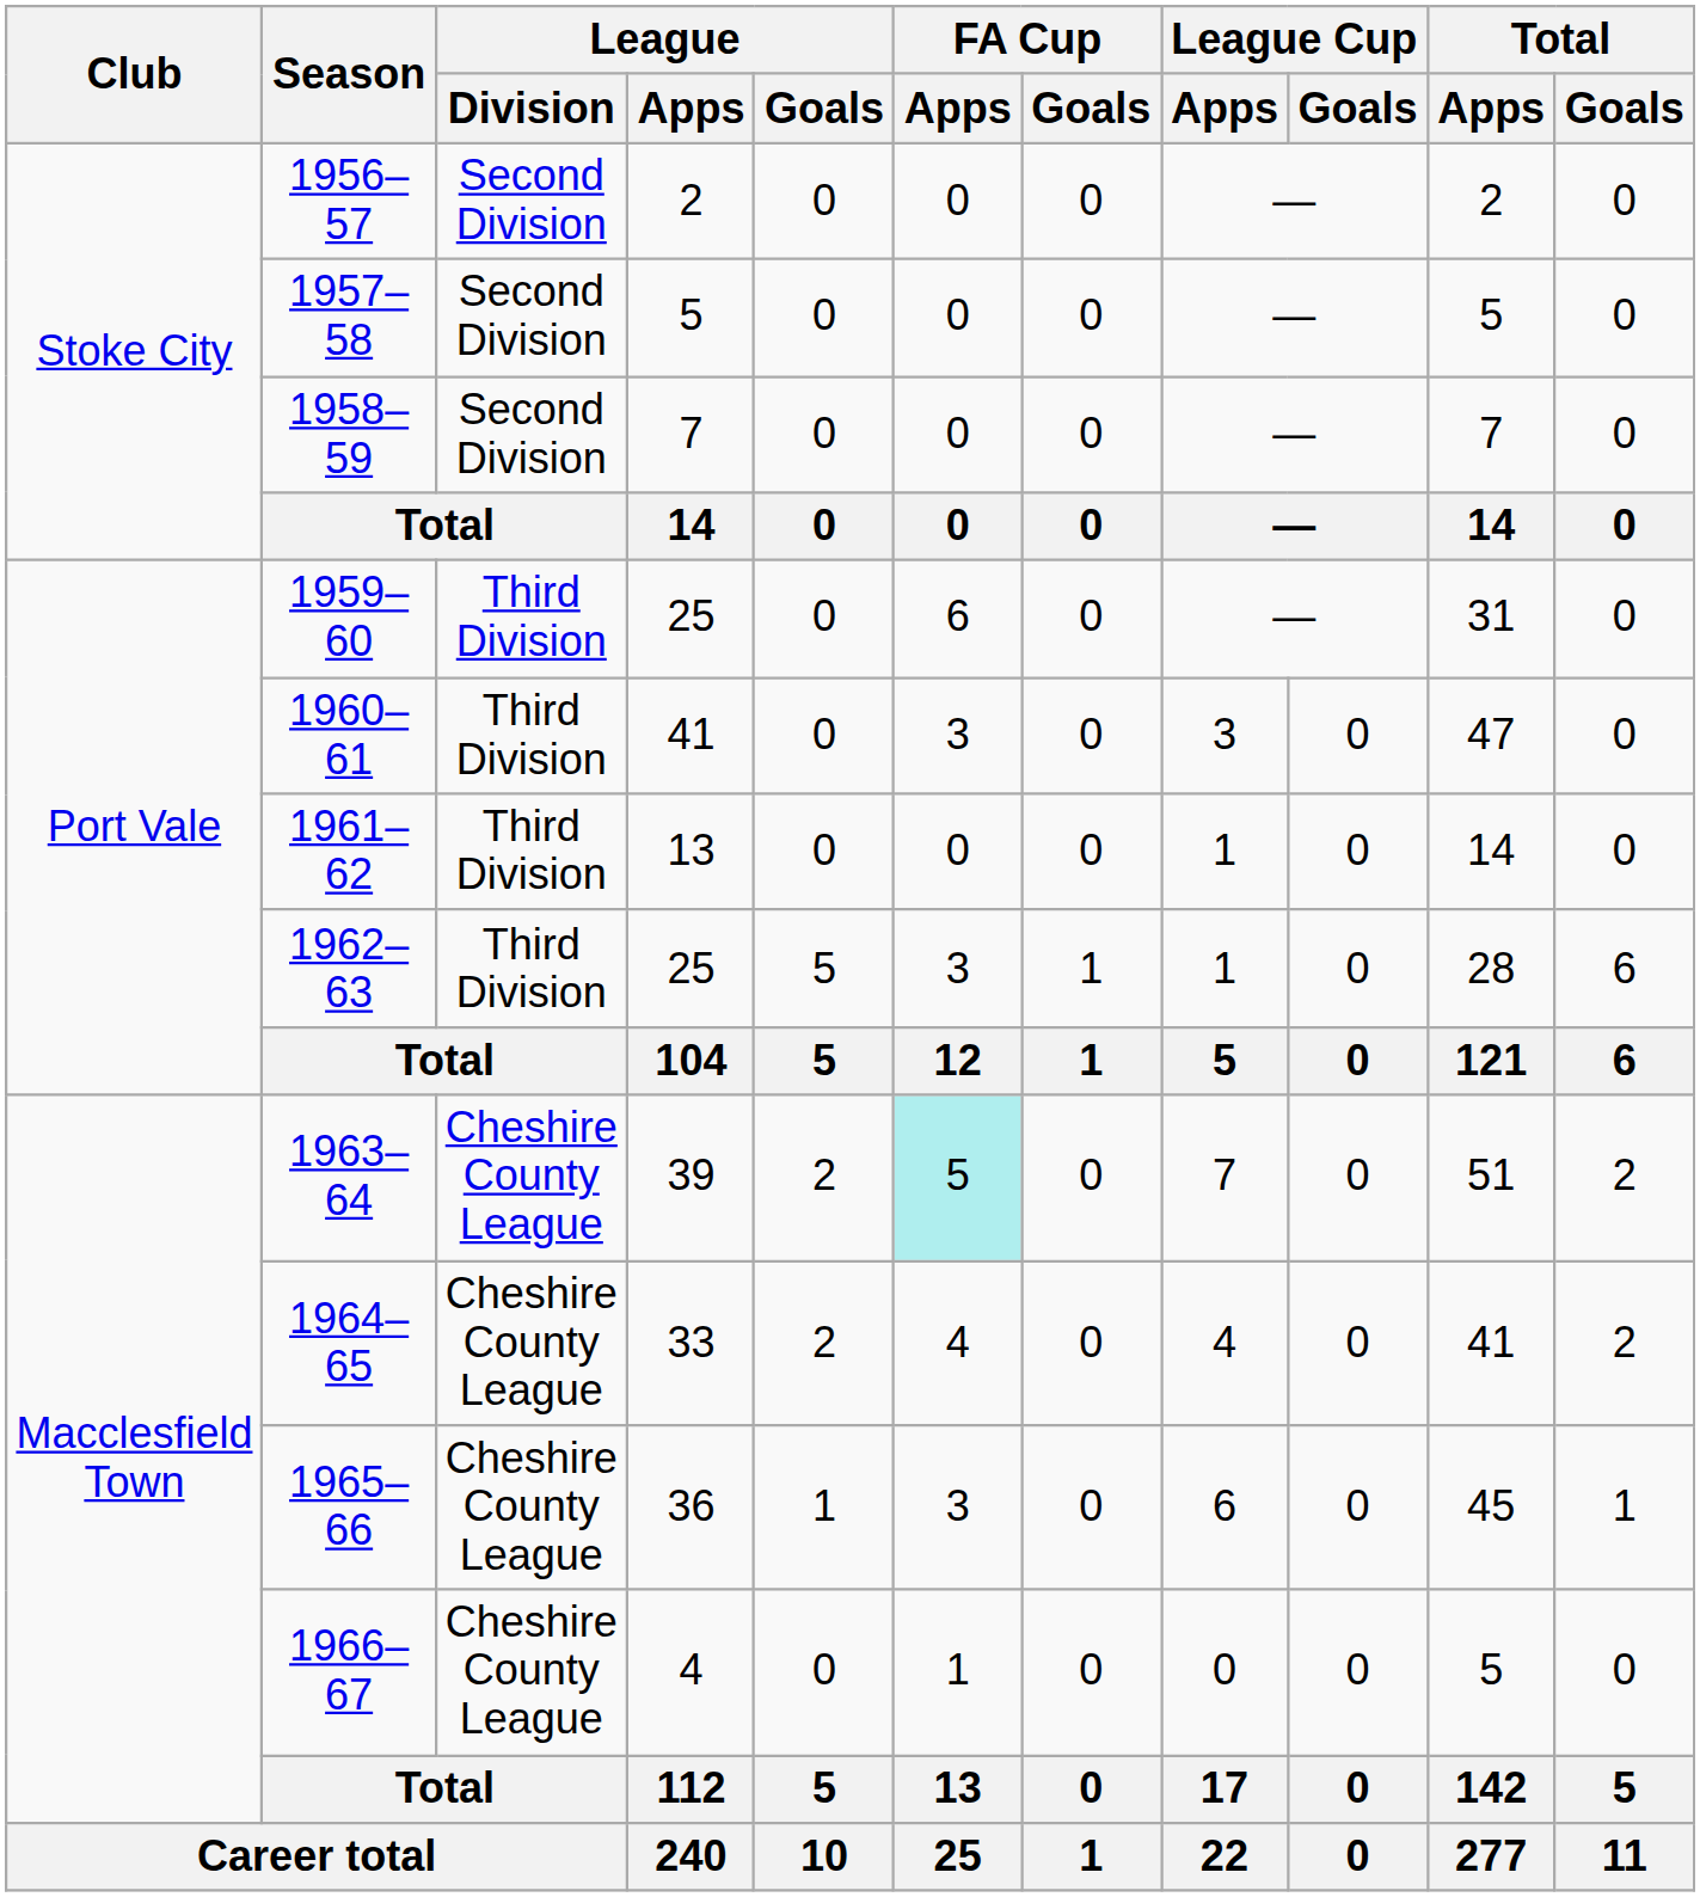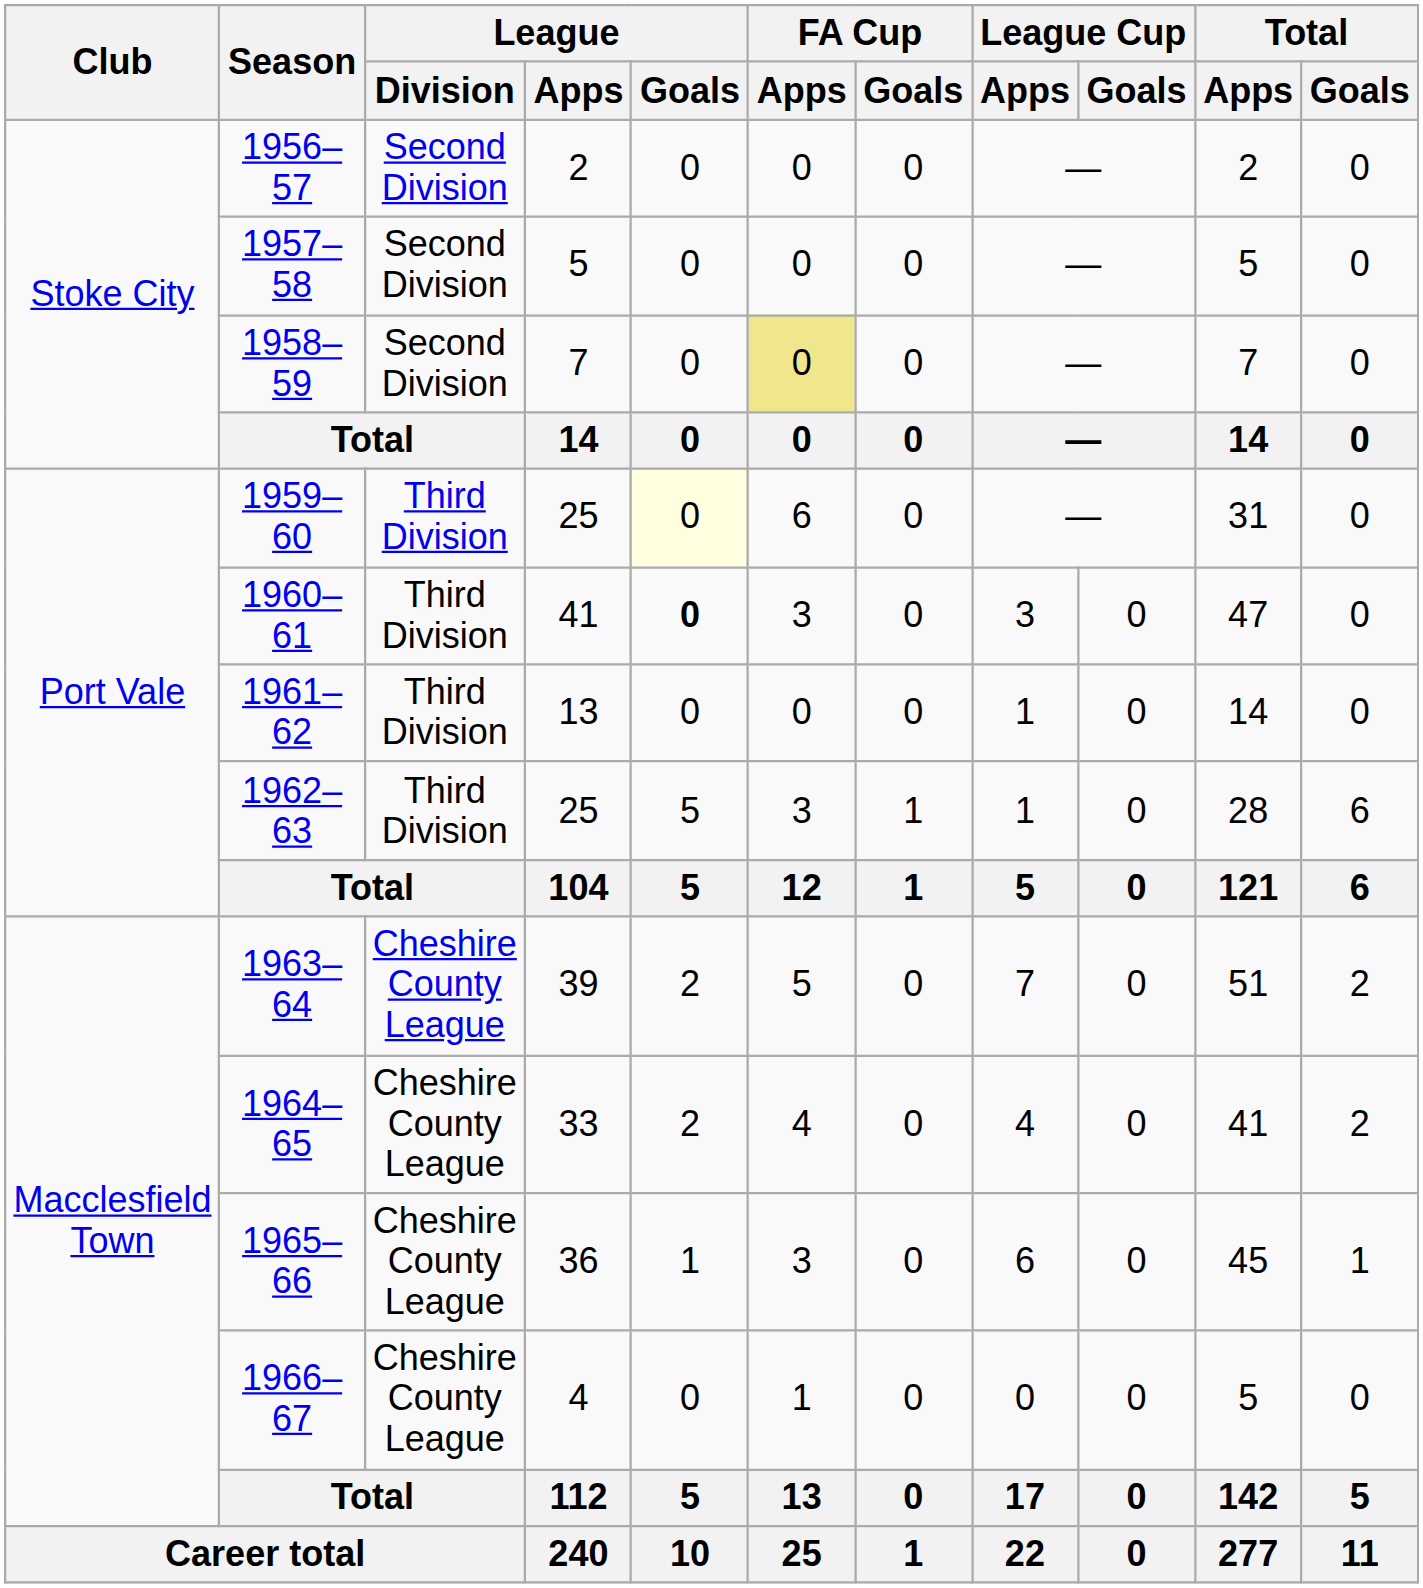1958–59 | FA Cup / Apps: no background -> khaki background
1959–60 | League / Goals: no background -> lightyellow background
1960–61 | League / Goals: normal -> bold
1963–64 | FA Cup / Apps: paleturquoise background -> no background
